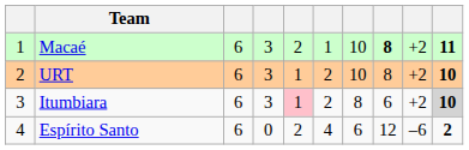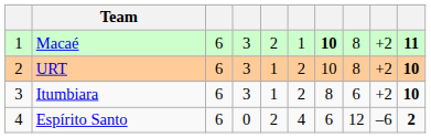Macaé | column 7: normal -> bold
Macaé | column 8: bold -> normal
Itumbiara | column 5: pink background -> no background
Itumbiara | column 10: lightgrey background -> no background
